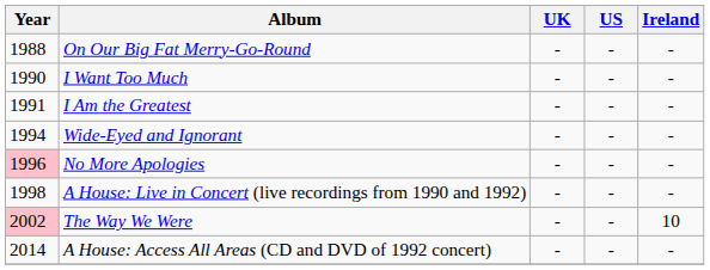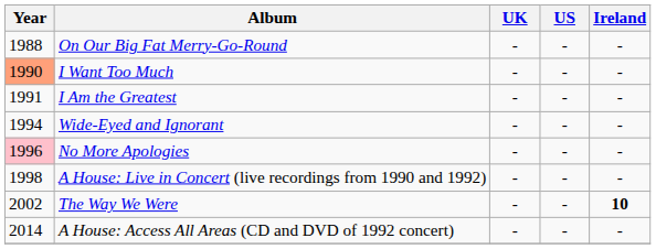I Want Too Much | Year: no background -> lightsalmon background
The Way We Were | Year: pink background -> no background
The Way We Were | Ireland: normal -> bold
